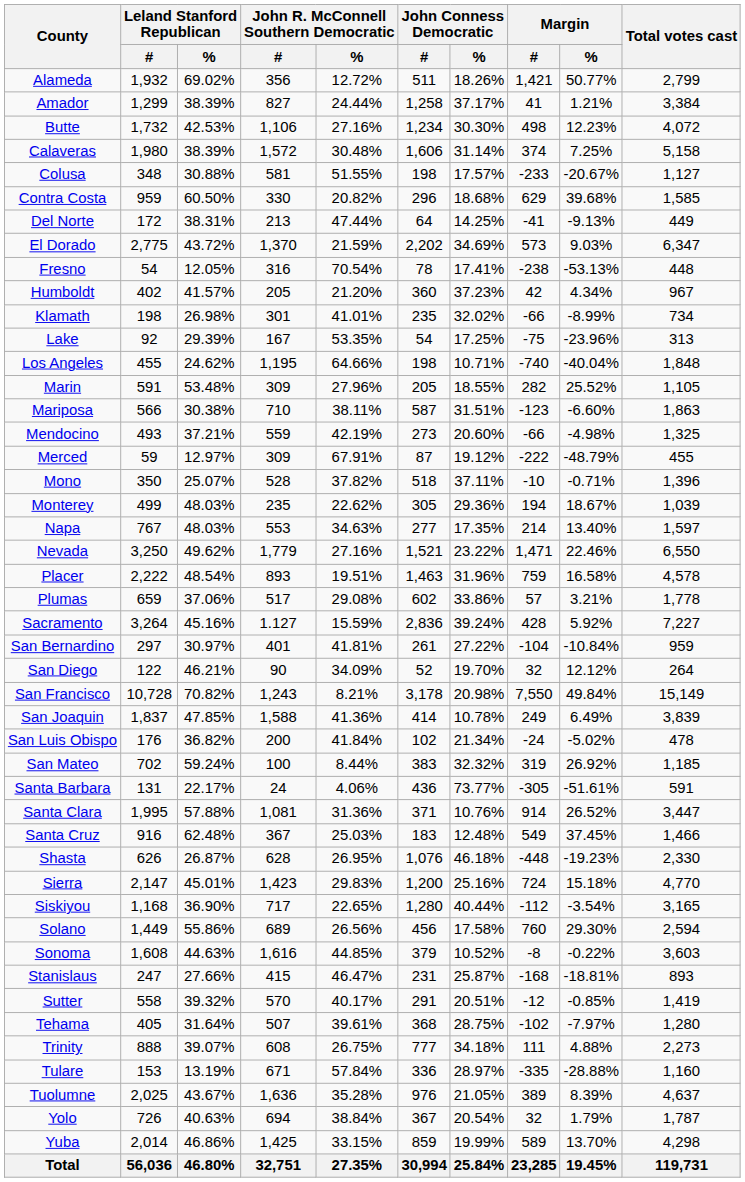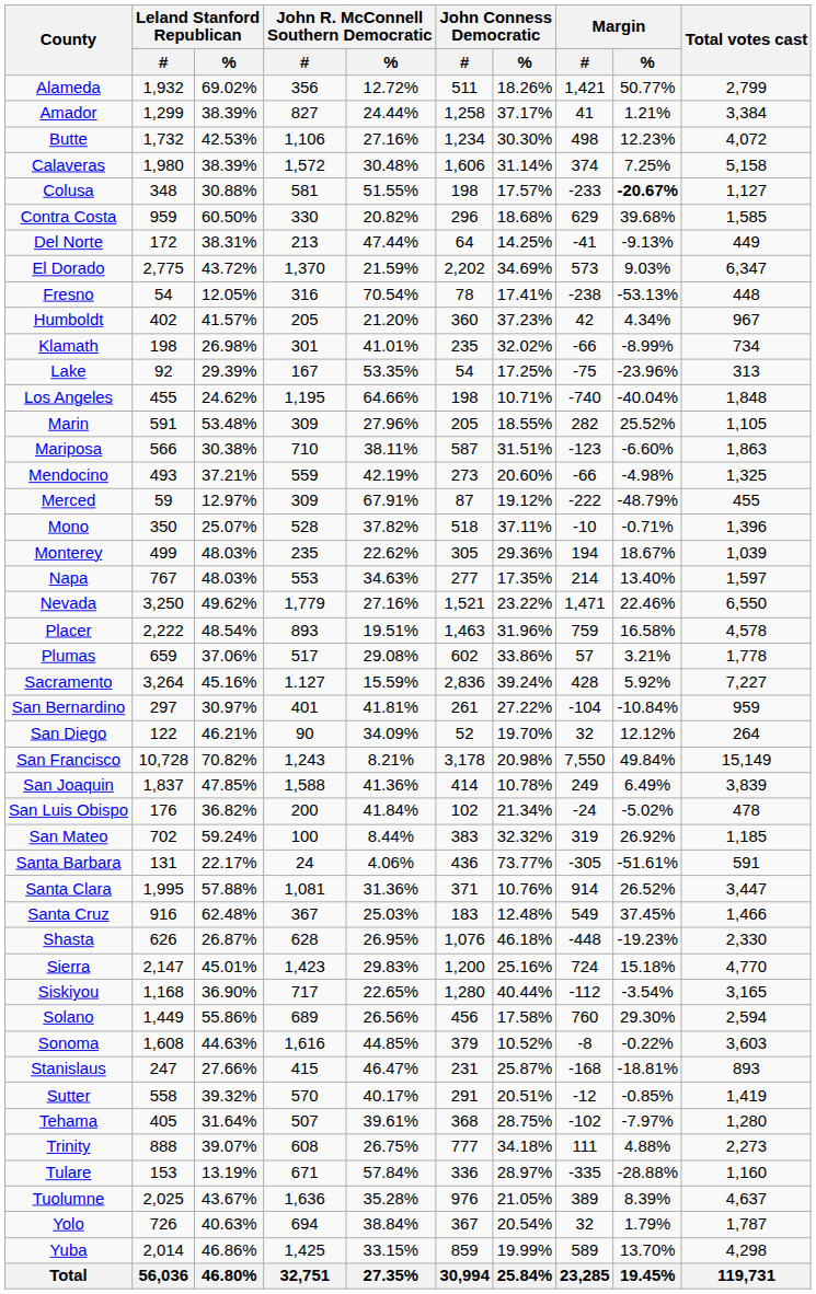Colusa | Margin / %: normal -> bold
